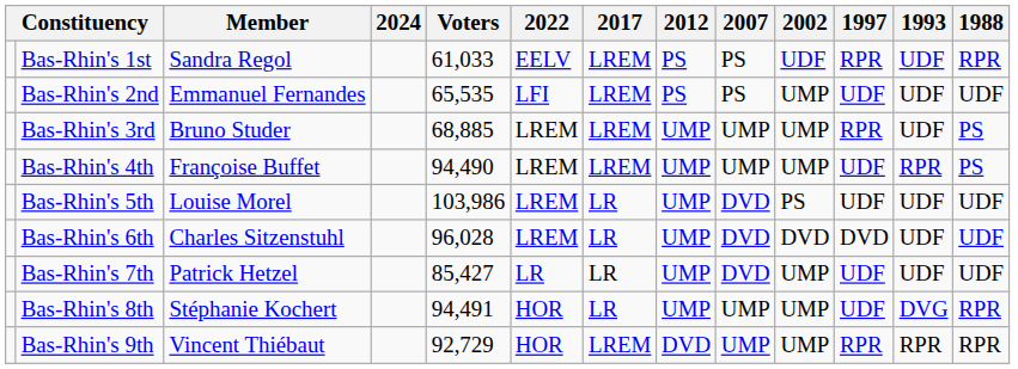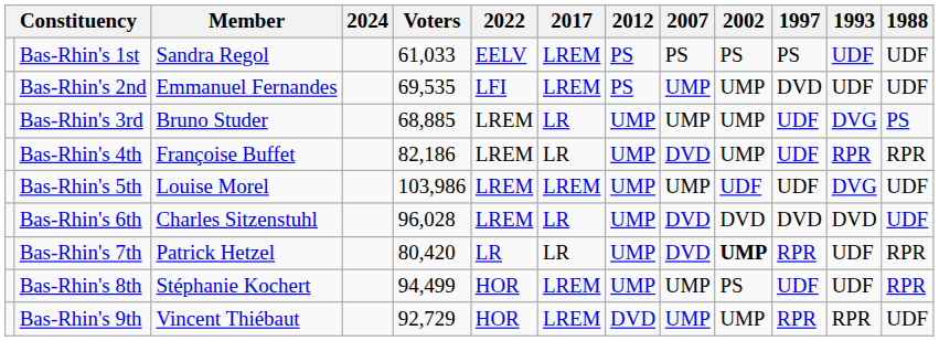Bas-Rhin's 1st | 2002: UDF -> PS
Bas-Rhin's 1st | 1997: RPR -> PS
Bas-Rhin's 1st | 1988: RPR -> UDF
Bas-Rhin's 2nd | Voters: 65,535 -> 69,535
Bas-Rhin's 2nd | 2007: PS -> UMP
Bas-Rhin's 2nd | 1997: UDF -> DVD
Bas-Rhin's 3rd | 2017: LREM -> LR
Bas-Rhin's 3rd | 1997: RPR -> UDF
Bas-Rhin's 3rd | 1993: UDF -> DVG
Bas-Rhin's 4th | Voters: 94,490 -> 82,186
Bas-Rhin's 4th | 2017: LREM -> LR
Bas-Rhin's 4th | 2007: UMP -> DVD
Bas-Rhin's 4th | 1988: PS -> RPR
Bas-Rhin's 5th | 2017: LR -> LREM
Bas-Rhin's 5th | 2007: DVD -> UMP
Bas-Rhin's 5th | 2002: PS -> UDF
Bas-Rhin's 5th | 1993: UDF -> DVG
Bas-Rhin's 6th | 1993: UDF -> DVD
Bas-Rhin's 7th | Voters: 85,427 -> 80,420
Bas-Rhin's 7th | 2002: normal -> bold
Bas-Rhin's 7th | 1997: UDF -> RPR
Bas-Rhin's 7th | 1988: UDF -> RPR
Bas-Rhin's 8th | Voters: 94,491 -> 94,499
Bas-Rhin's 8th | 2017: LR -> LREM
Bas-Rhin's 8th | 2002: UMP -> PS
Bas-Rhin's 8th | 1993: DVG -> UDF
Bas-Rhin's 9th | 1988: RPR -> UDF
